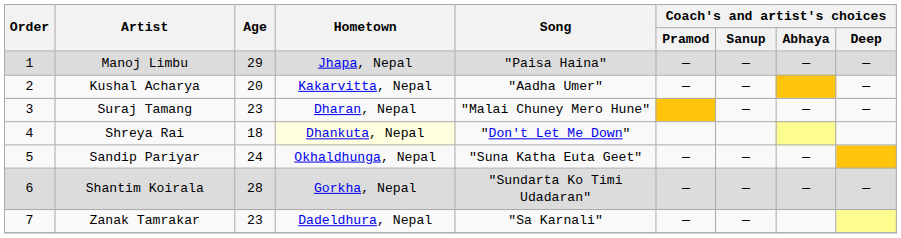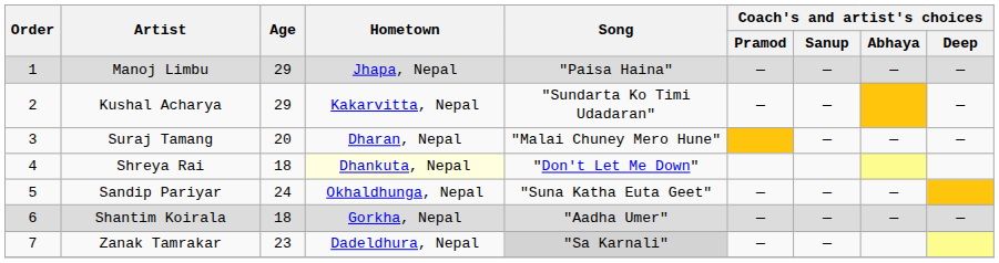Kushal Acharya | Age: 20 -> 29
Kushal Acharya | Song: "Aadha Umer" -> "Sundarta Ko Timi Udadaran"
Suraj Tamang | Age: 23 -> 20
Shantim Koirala | Age: 28 -> 18
Shantim Koirala | Song: "Sundarta Ko Timi Udadaran" -> "Aadha Umer"
Zanak Tamrakar | Song: no background -> lightgrey background
